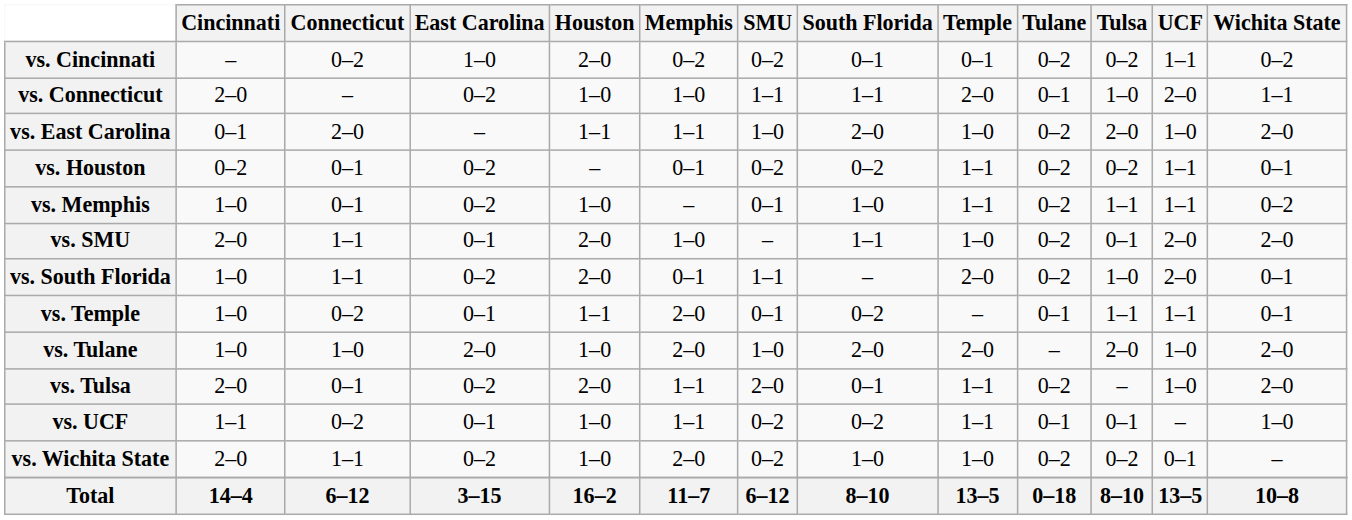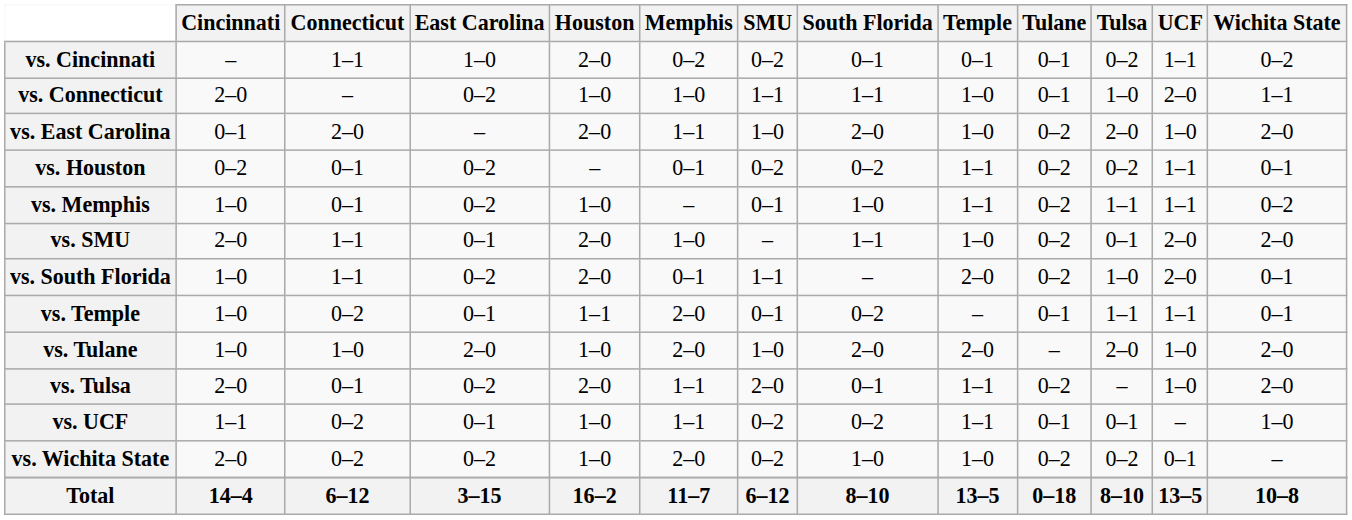vs. Cincinnati | Connecticut: 0–2 -> 1–1
vs. Cincinnati | Tulane: 0–2 -> 0–1
vs. Connecticut | Temple: 2–0 -> 1–0
vs. East Carolina | Houston: 1–1 -> 2–0
vs. Wichita State | Connecticut: 1–1 -> 0–2
